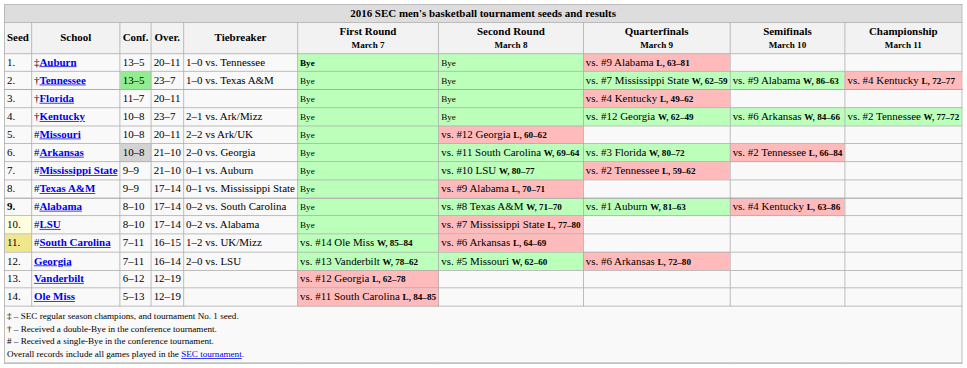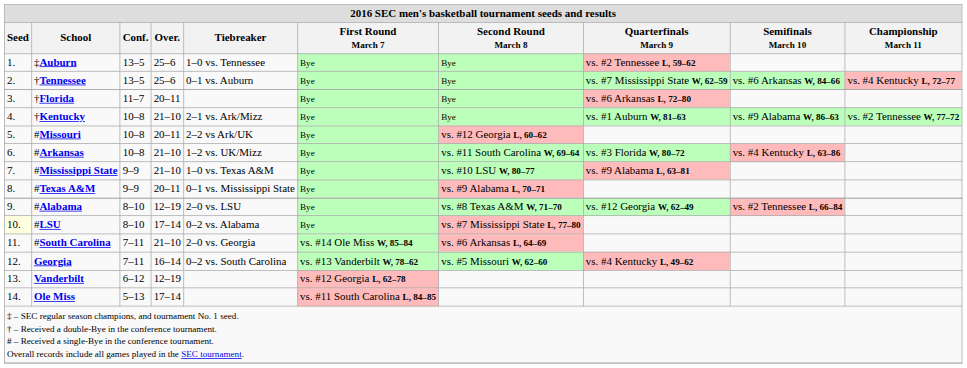‡Auburn | Over.: 20–11 -> 25–6
‡Auburn | First Round March 7: bold -> normal
‡Auburn | Quarterfinals March 9: vs. #9 Alabama L, 63–81 -> vs. #2 Tennessee L, 59–62
†Tennessee | Conf.: lightgreen background -> no background
†Tennessee | Over.: 23–7 -> 25–6
†Tennessee | Tiebreaker: 1–0 vs. Texas A&M -> 0–1 vs. Auburn
†Tennessee | Semifinals March 10: vs. #9 Alabama W, 86–63 -> vs. #6 Arkansas W, 84–66
†Florida | Quarterfinals March 9: vs. #4 Kentucky L, 49–62 -> vs. #6 Arkansas L, 72–80
†Kentucky | Over.: 23–7 -> 21–10
†Kentucky | Quarterfinals March 9: vs. #12 Georgia W, 62–49 -> vs. #1 Auburn W, 81–63
†Kentucky | Semifinals March 10: vs. #6 Arkansas W, 84–66 -> vs. #9 Alabama W, 86–63
#Arkansas | Conf.: lightgrey background -> no background
#Arkansas | Tiebreaker: 2–0 vs. Georgia -> 1–2 vs. UK/Mizz
#Arkansas | Semifinals March 10: vs. #2 Tennessee L, 66–84 -> vs. #4 Kentucky L, 63–86
#Mississippi State | Tiebreaker: 0–1 vs. Auburn -> 1–0 vs. Texas A&M
#Mississippi State | Quarterfinals March 9: vs. #2 Tennessee L, 59–62 -> vs. #9 Alabama L, 63–81
#Texas A&M | Over.: 17–14 -> 20–11
#Alabama | Seed: bold -> normal
#Alabama | Over.: 17–14 -> 12–19
#Alabama | Tiebreaker: 0–2 vs. South Carolina -> 2–0 vs. LSU
#Alabama | Quarterfinals March 9: vs. #1 Auburn W, 81–63 -> vs. #12 Georgia W, 62–49
#Alabama | Semifinals March 10: vs. #4 Kentucky L, 63–86 -> vs. #2 Tennessee L, 66–84
#South Carolina | Seed: khaki background -> no background
#South Carolina | Over.: 16–15 -> 21–10
#South Carolina | Tiebreaker: 1–2 vs. UK/Mizz -> 2–0 vs. Georgia
Georgia | Tiebreaker: 2–0 vs. LSU -> 0–2 vs. South Carolina
Georgia | Quarterfinals March 9: vs. #6 Arkansas L, 72–80 -> vs. #4 Kentucky L, 49–62
Ole Miss | Over.: 12–19 -> 17–14
